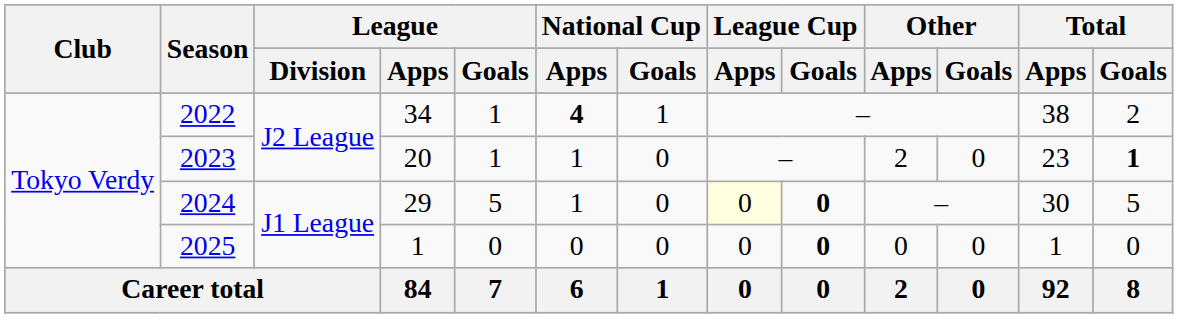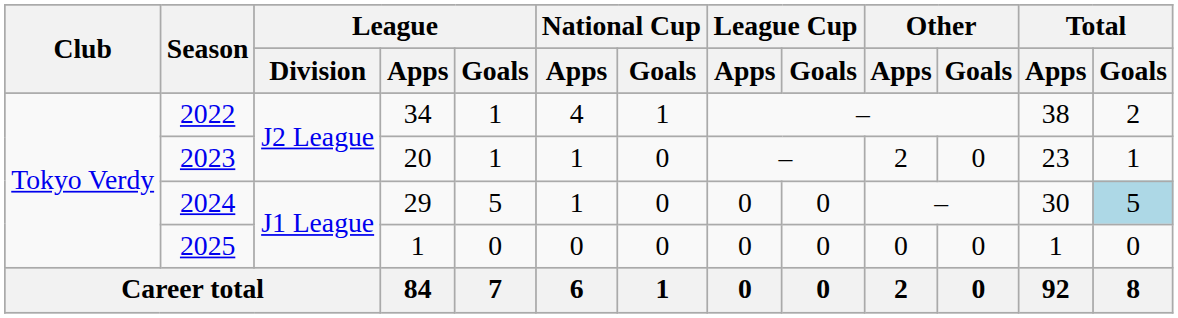2022 | National Cup / Apps: bold -> normal
2023 | Total / Goals: bold -> normal
2024 | League Cup / Apps: lightyellow background -> no background
2024 | League Cup / Goals: bold -> normal
2024 | Total / Goals: no background -> lightblue background
2025 | League Cup / Goals: bold -> normal
